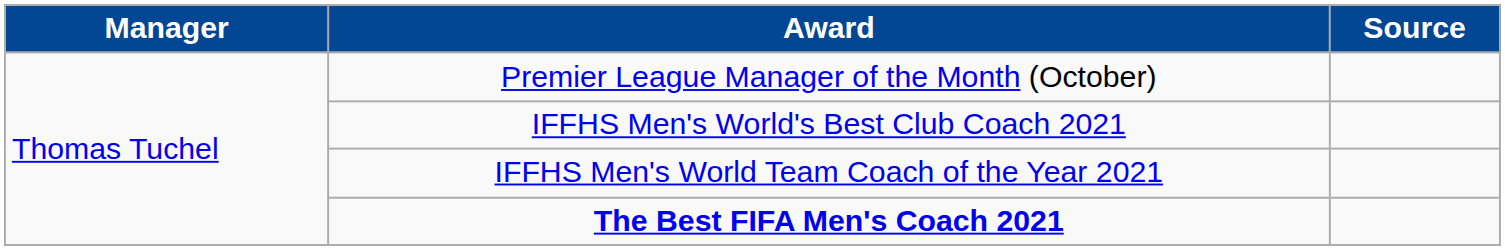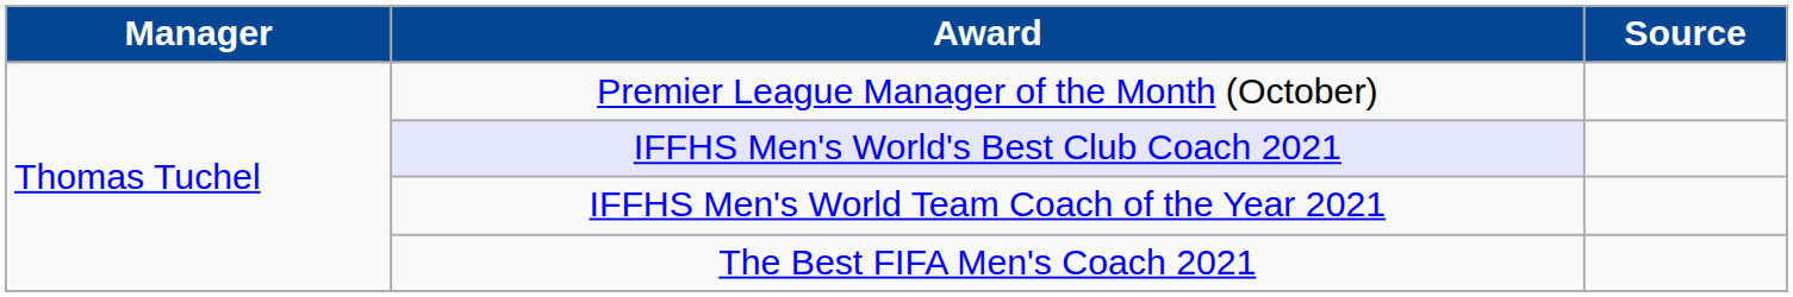IFFHS Men's World's Best Club Coach 2021 | Award: no background -> lavender background
The Best FIFA Men's Coach 2021 | Award: bold -> normal
